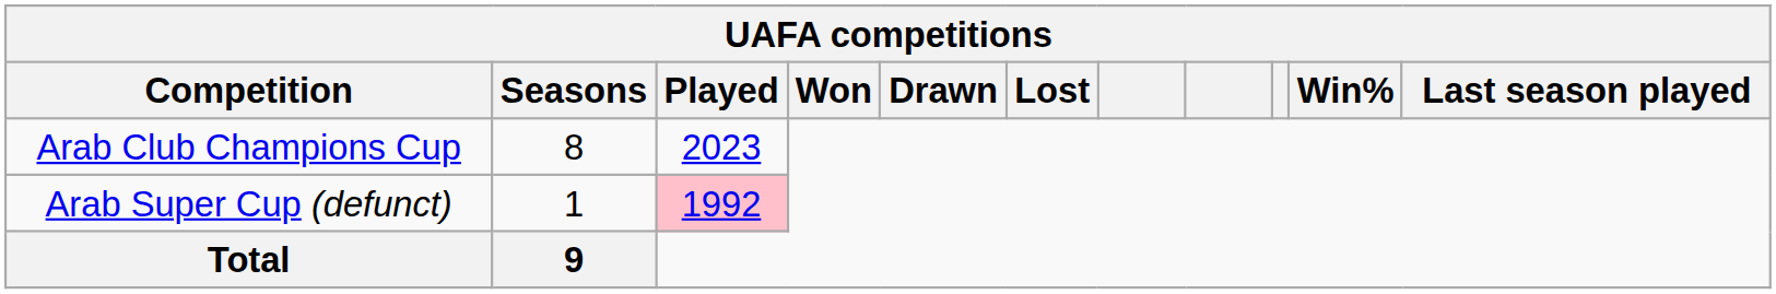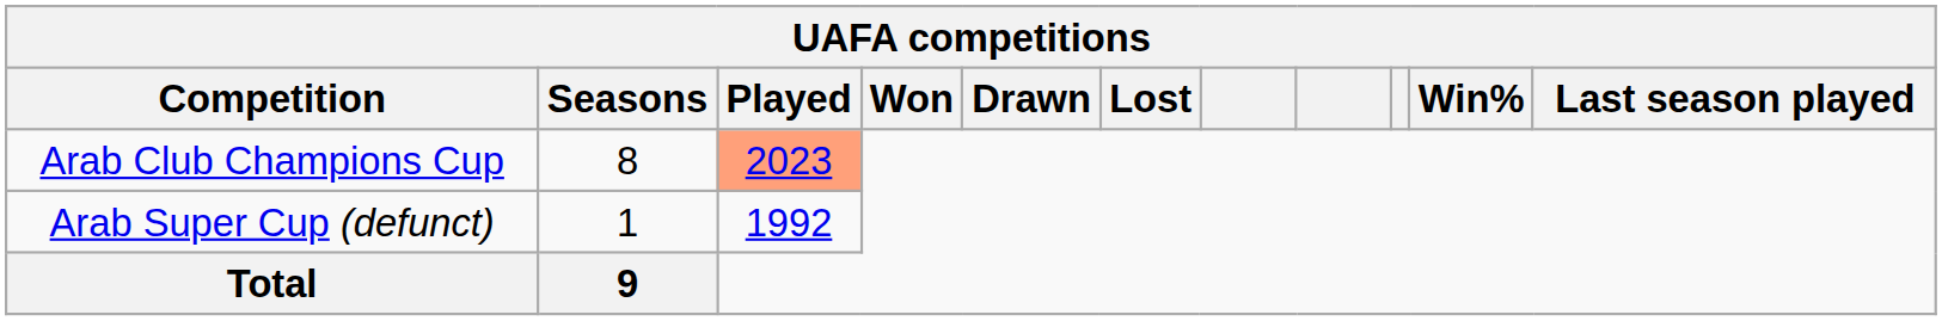Arab Club Champions Cup | Played: no background -> lightsalmon background
Arab Super Cup (defunct) | Played: pink background -> no background
